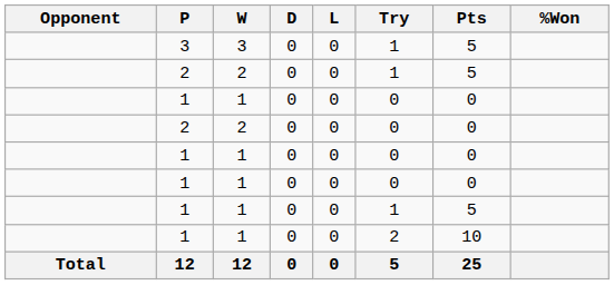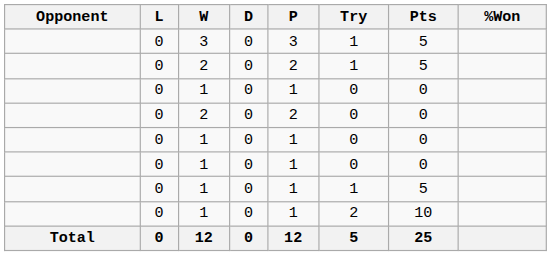columns swapped: P <-> L
